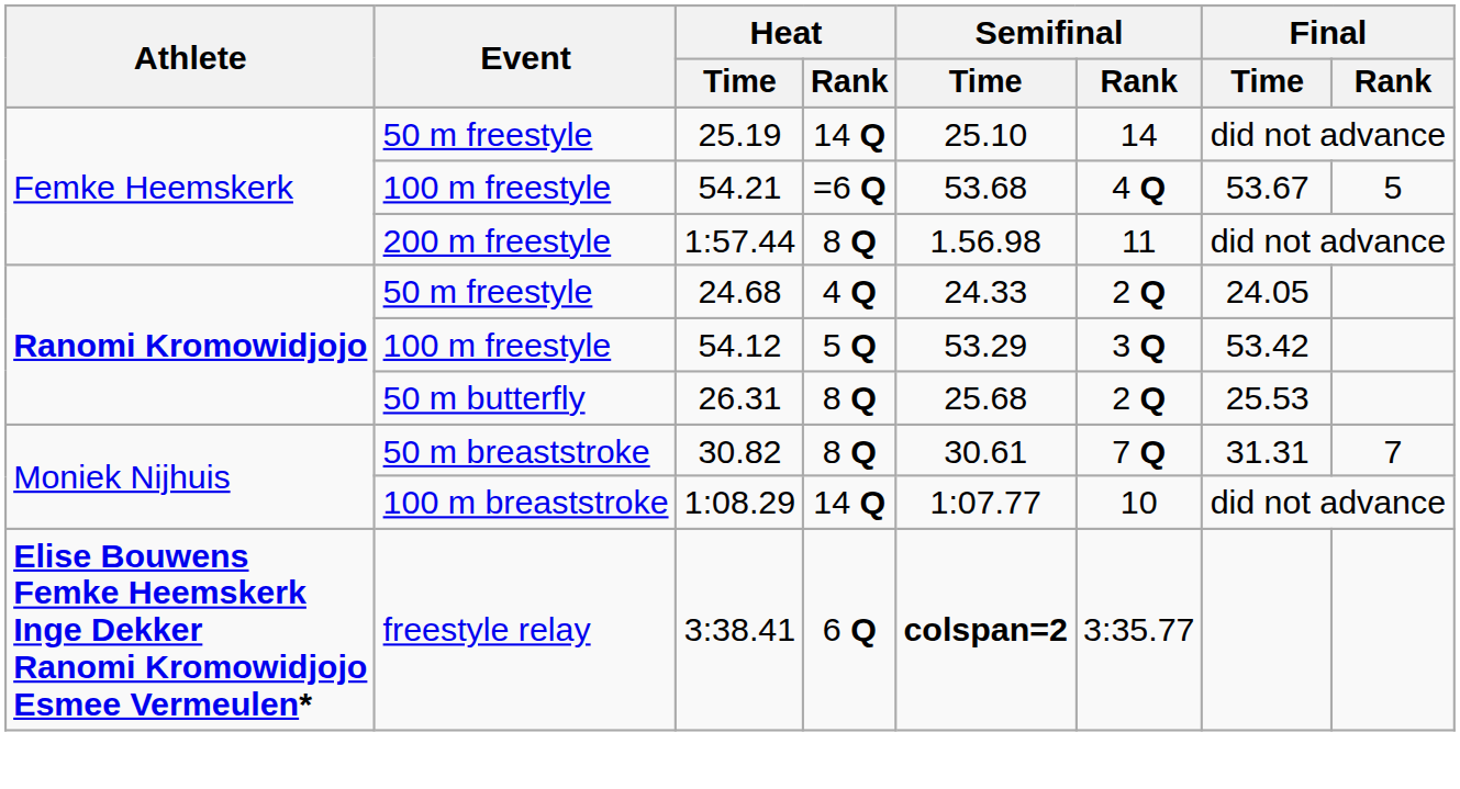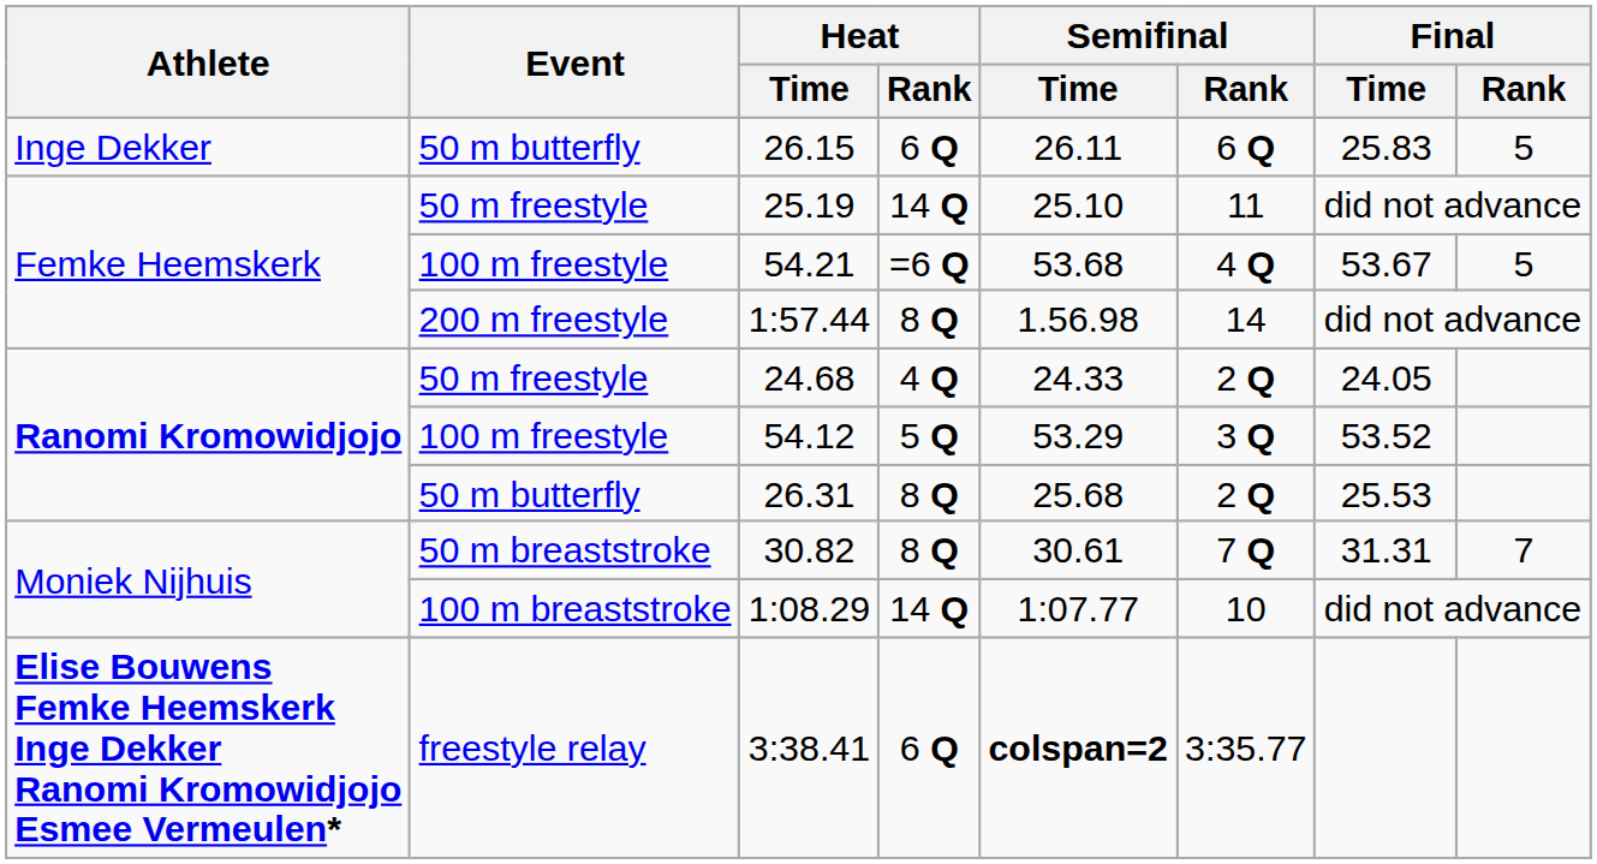+ row: Inge Dekker | 50 m butterfly | 26.15 | 6 Q | 26.11 | 6 Q | 25.83 | 5
25.19 | Semifinal / Rank: 14 -> 11
1:57.44 | Semifinal / Rank: 11 -> 14
54.12 | Final / Time: 53.42 -> 53.52
